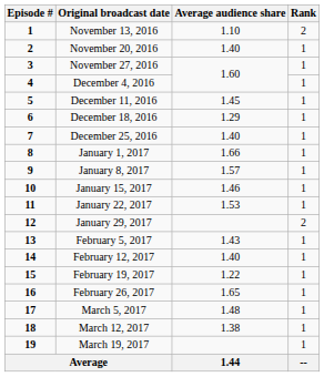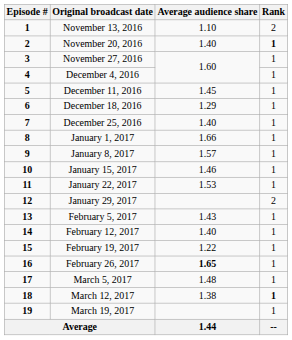November 20, 2016 | Rank: normal -> bold
February 26, 2017 | Average audience share: normal -> bold
March 12, 2017 | Rank: normal -> bold
